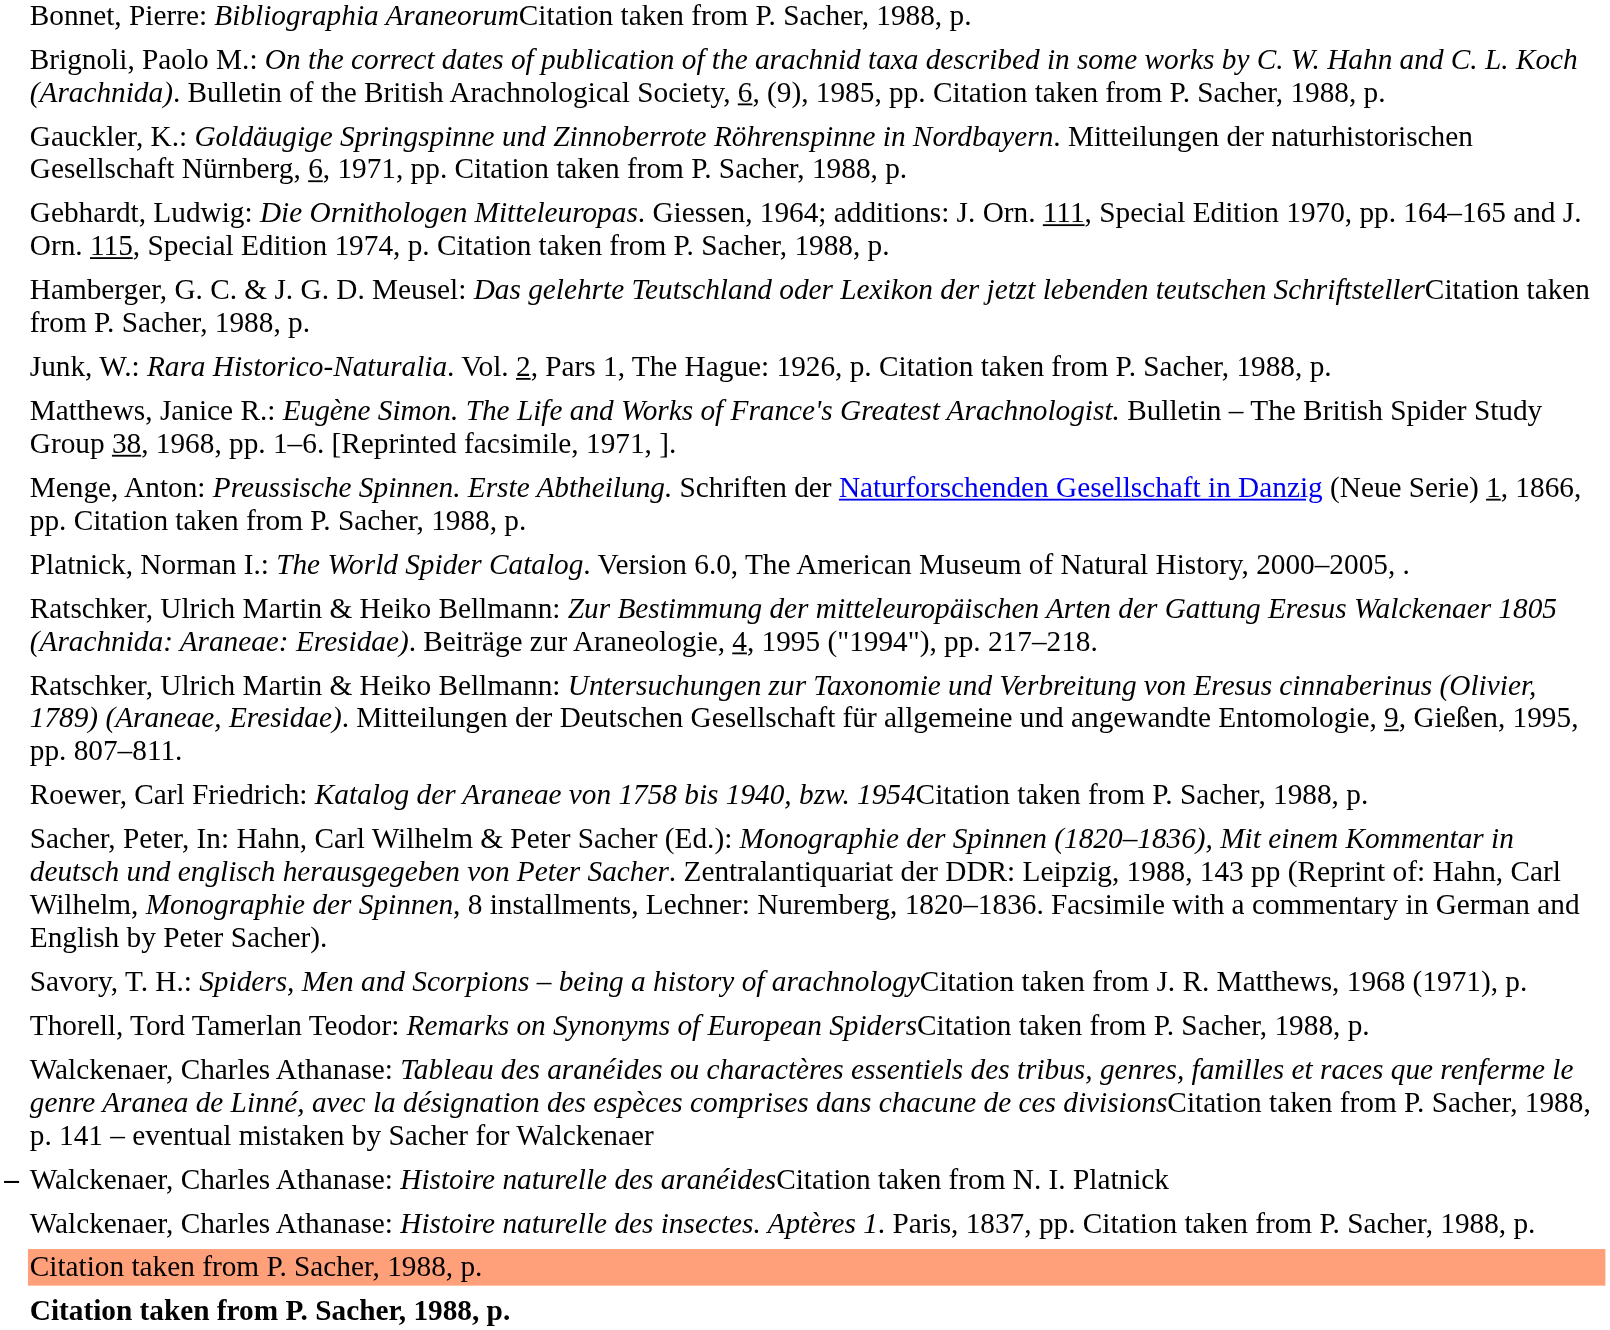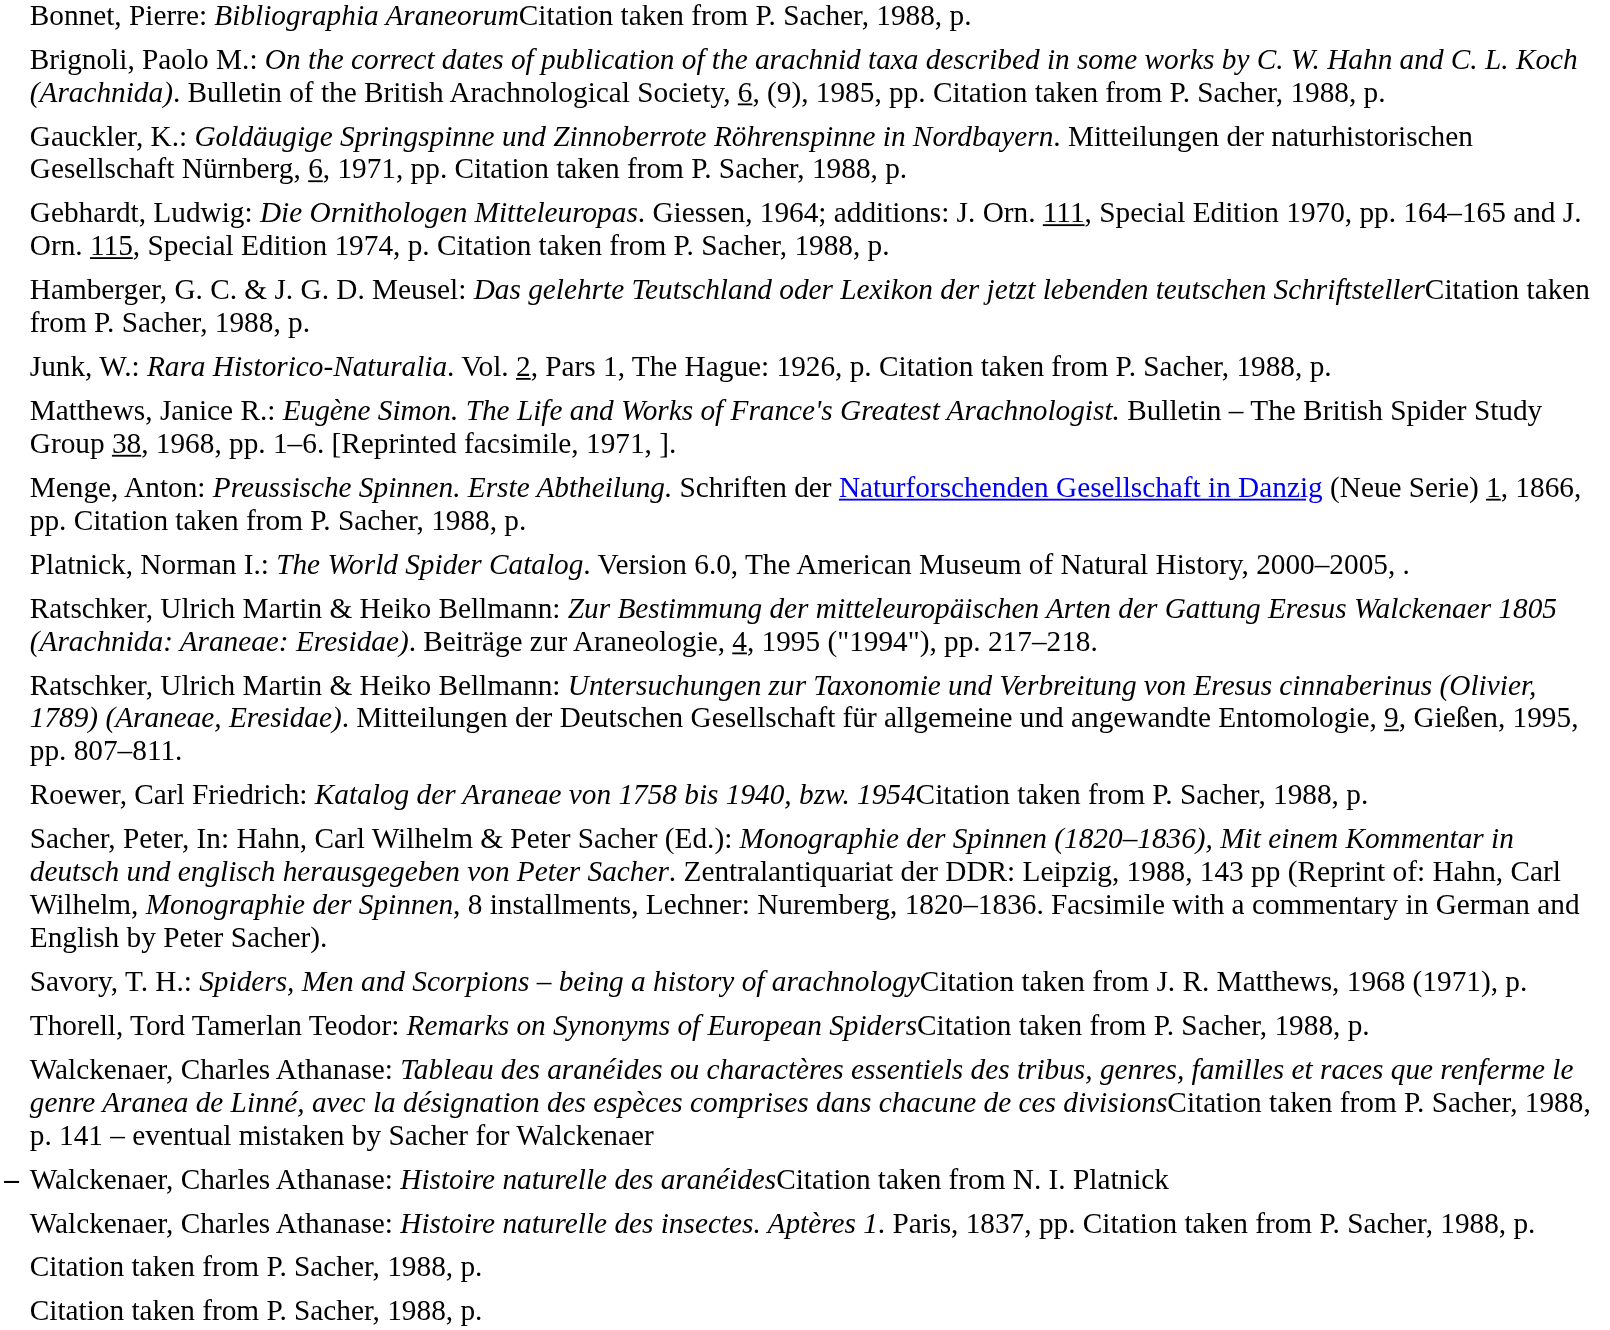row 19 | column 2: lightsalmon background -> no background
row 20 | column 2: bold -> normal
